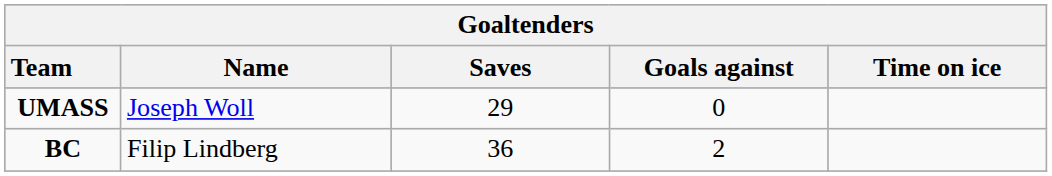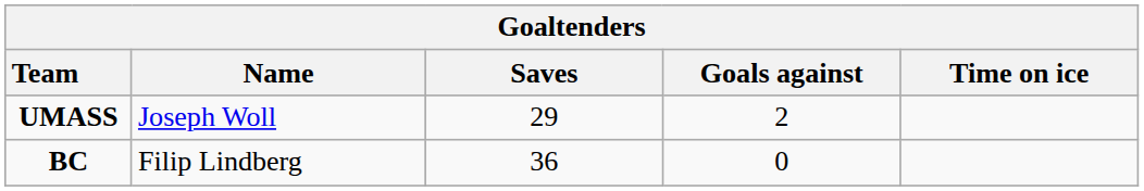UMASS | Goals against: 0 -> 2
BC | Goals against: 2 -> 0
